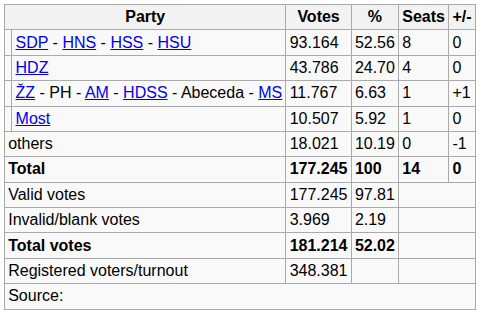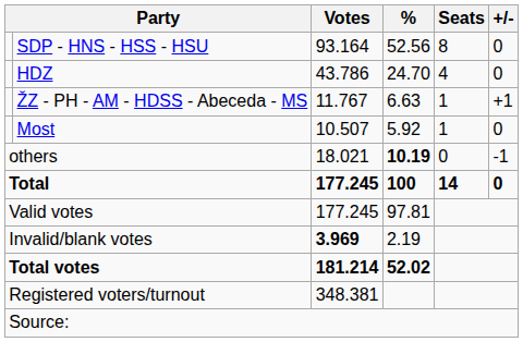others | %: normal -> bold
Invalid/blank votes | Votes: normal -> bold
